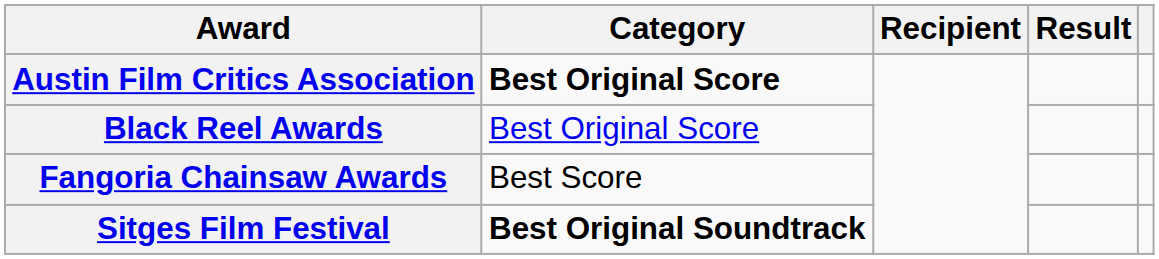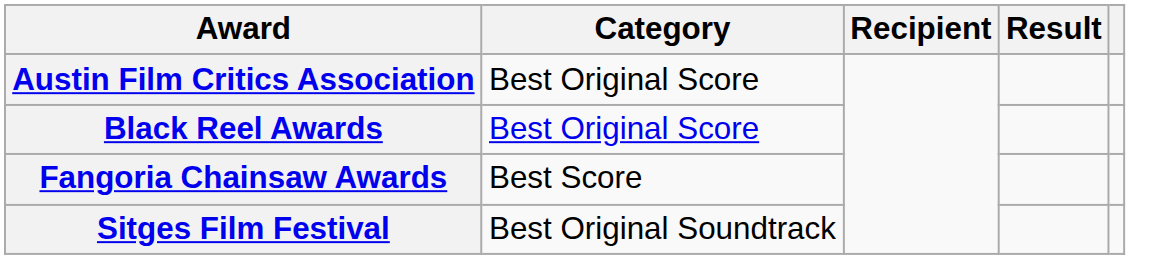Austin Film Critics Association | Category: bold -> normal
Sitges Film Festival | Category: bold -> normal
